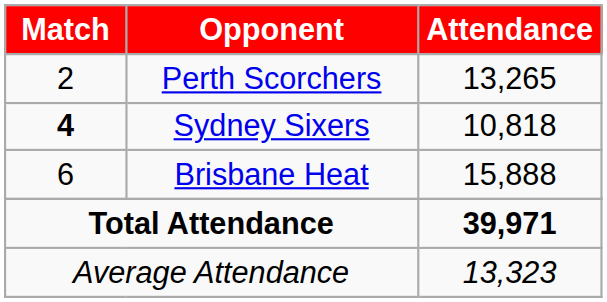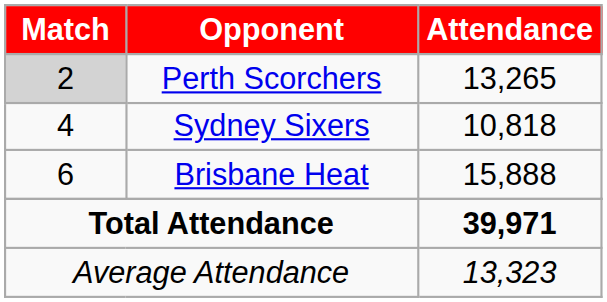Perth Scorchers | Match: no background -> lightgrey background
Sydney Sixers | Match: bold -> normal
